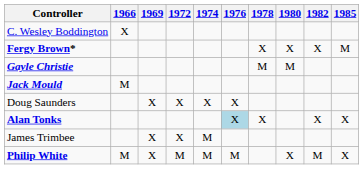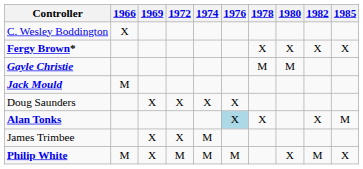Fergy Brown* | 1985: M -> X
Alan Tonks | 1985: X -> M
